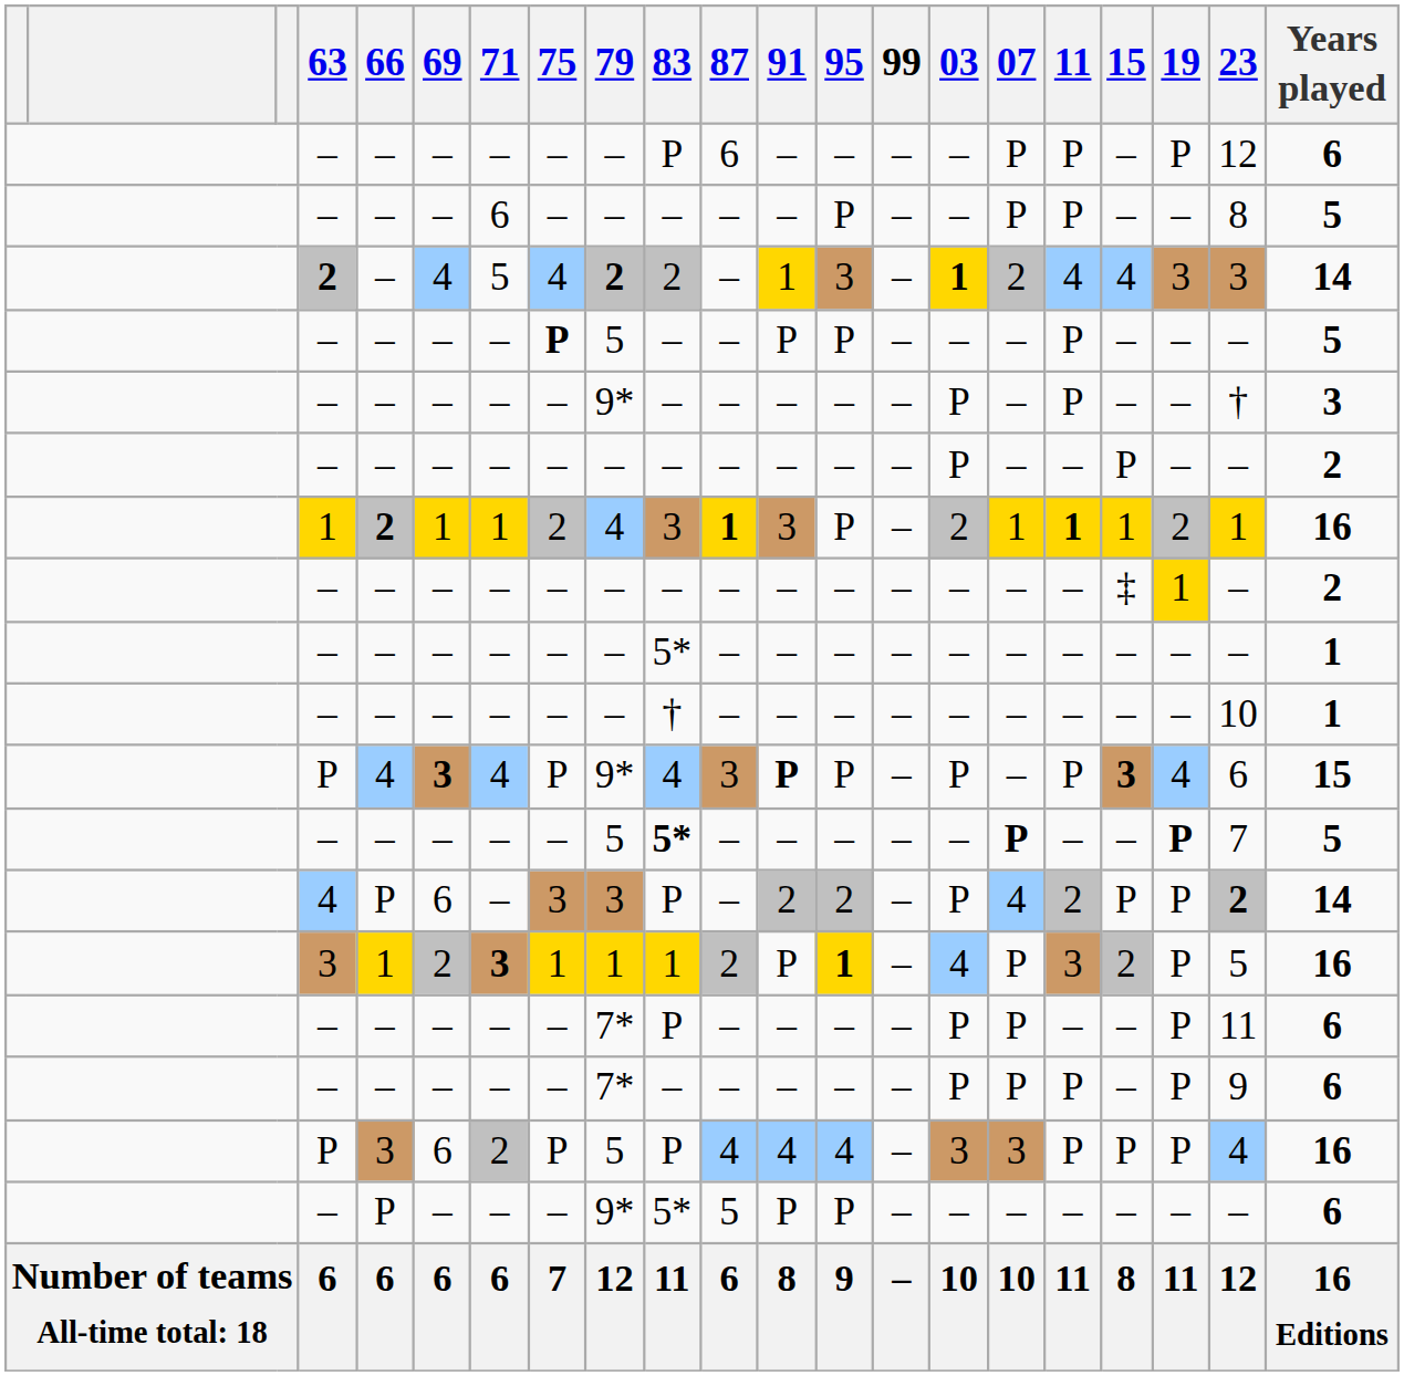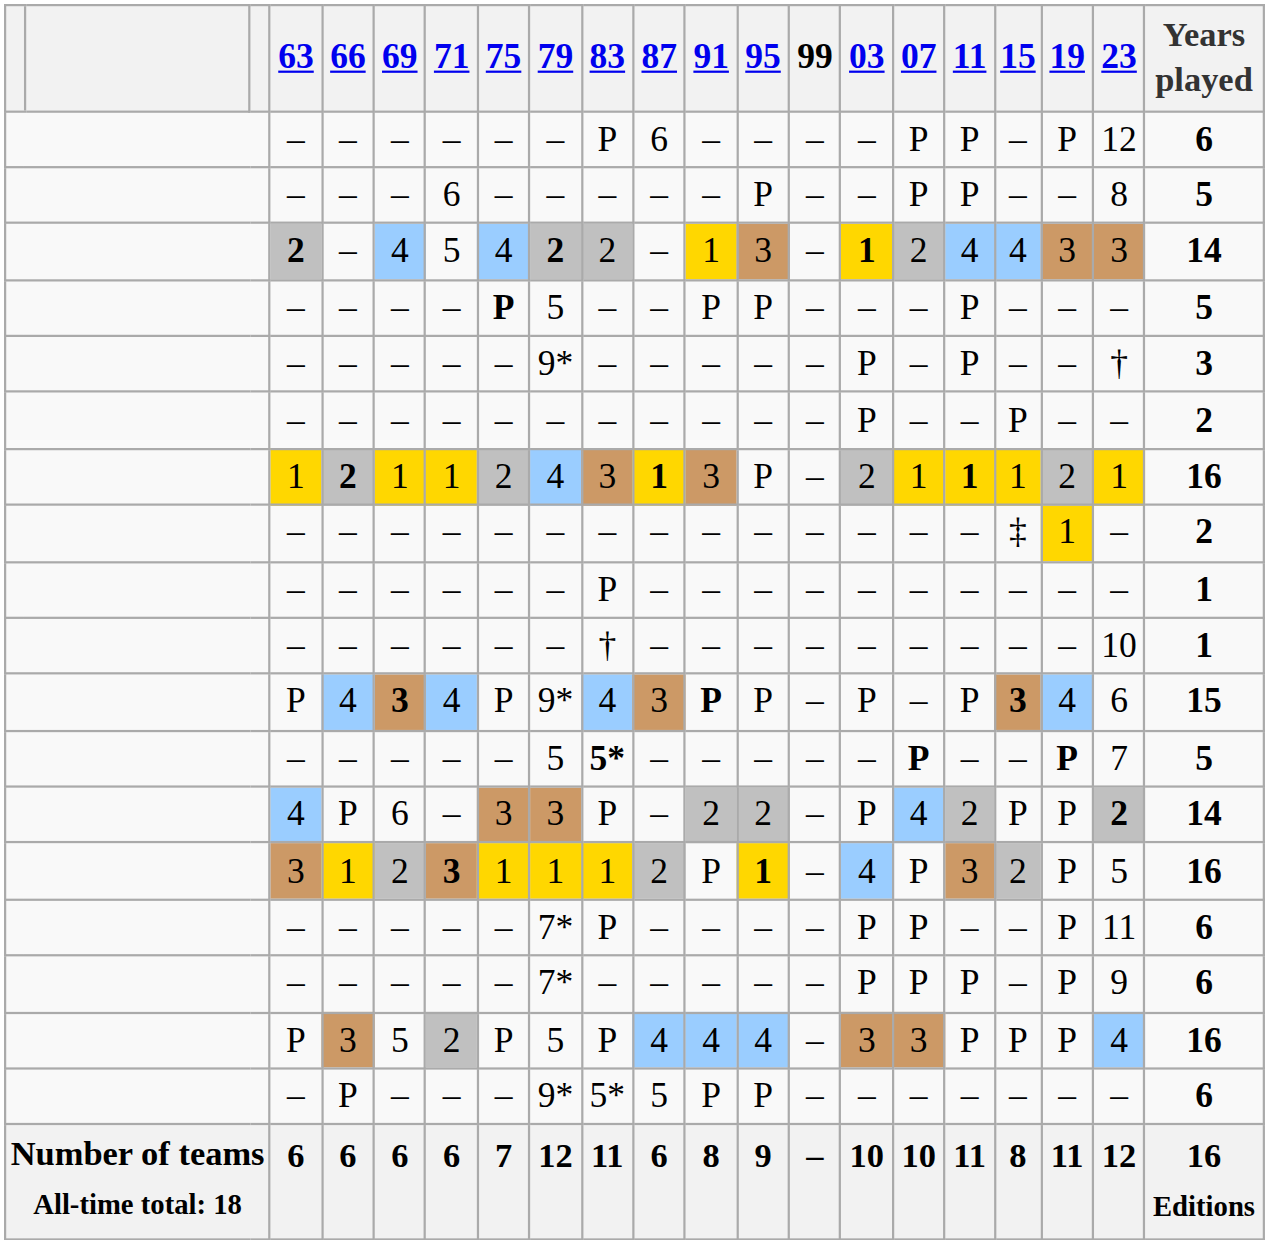row 10 | 83: 5* -> P
row 18 | 69: 6 -> 5
